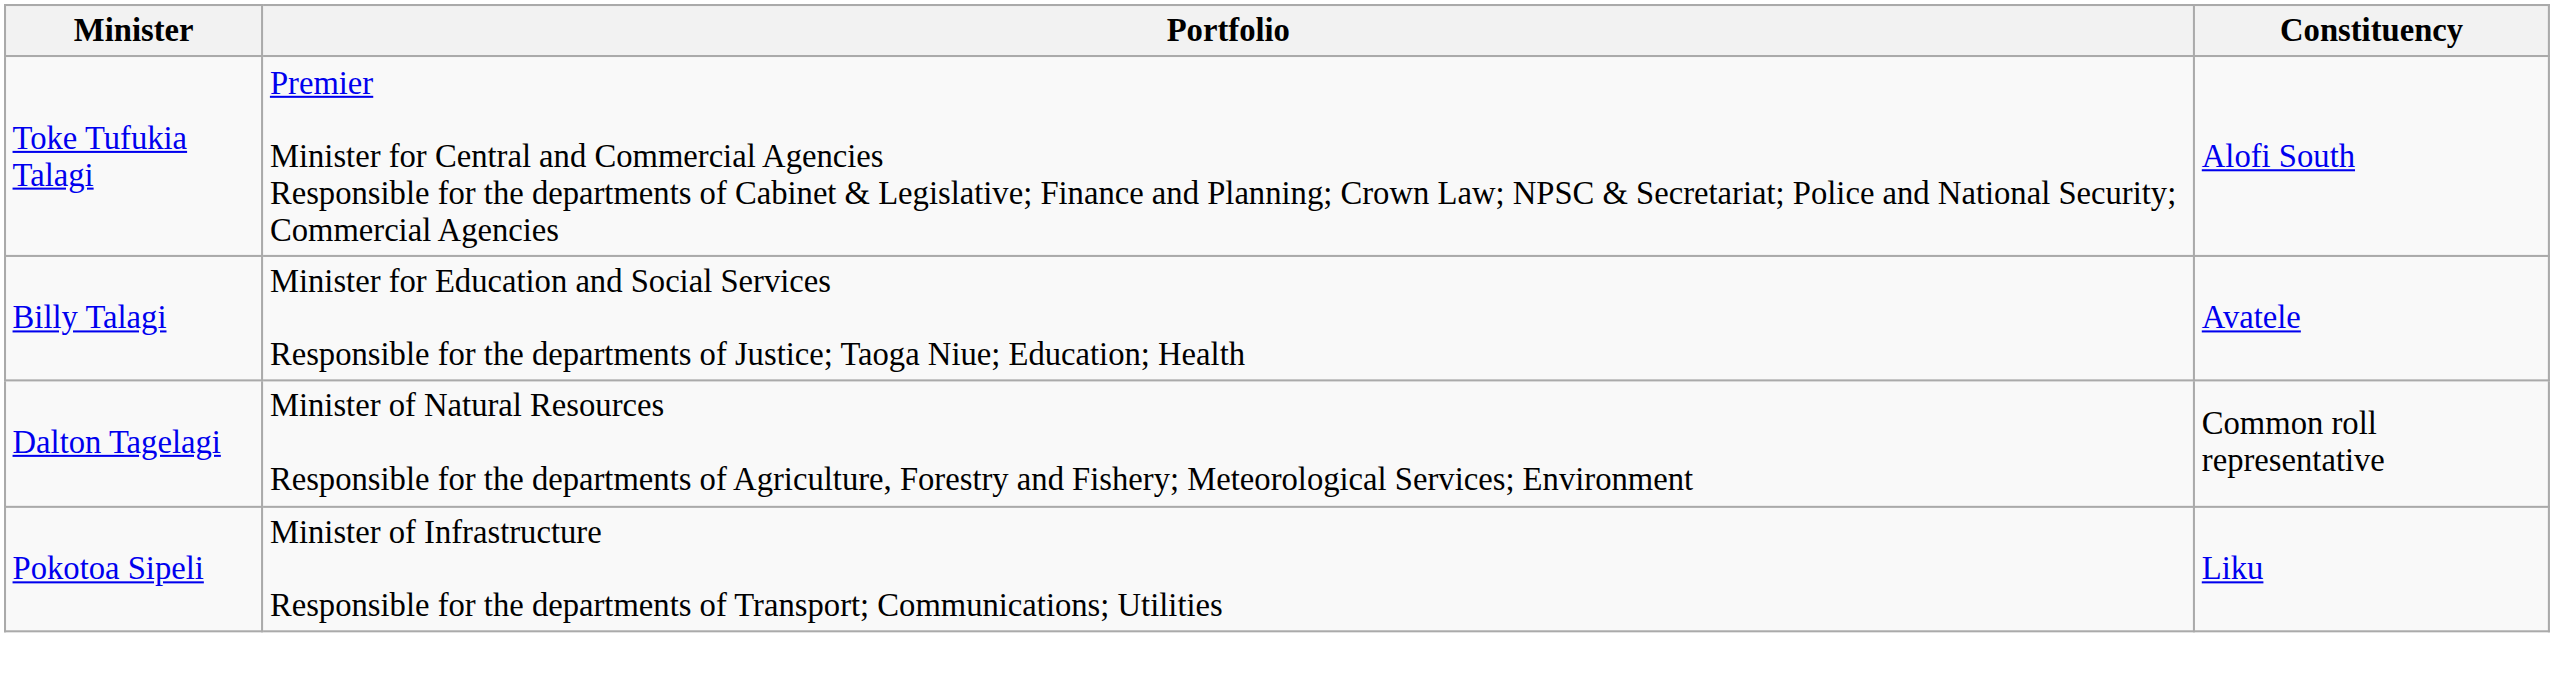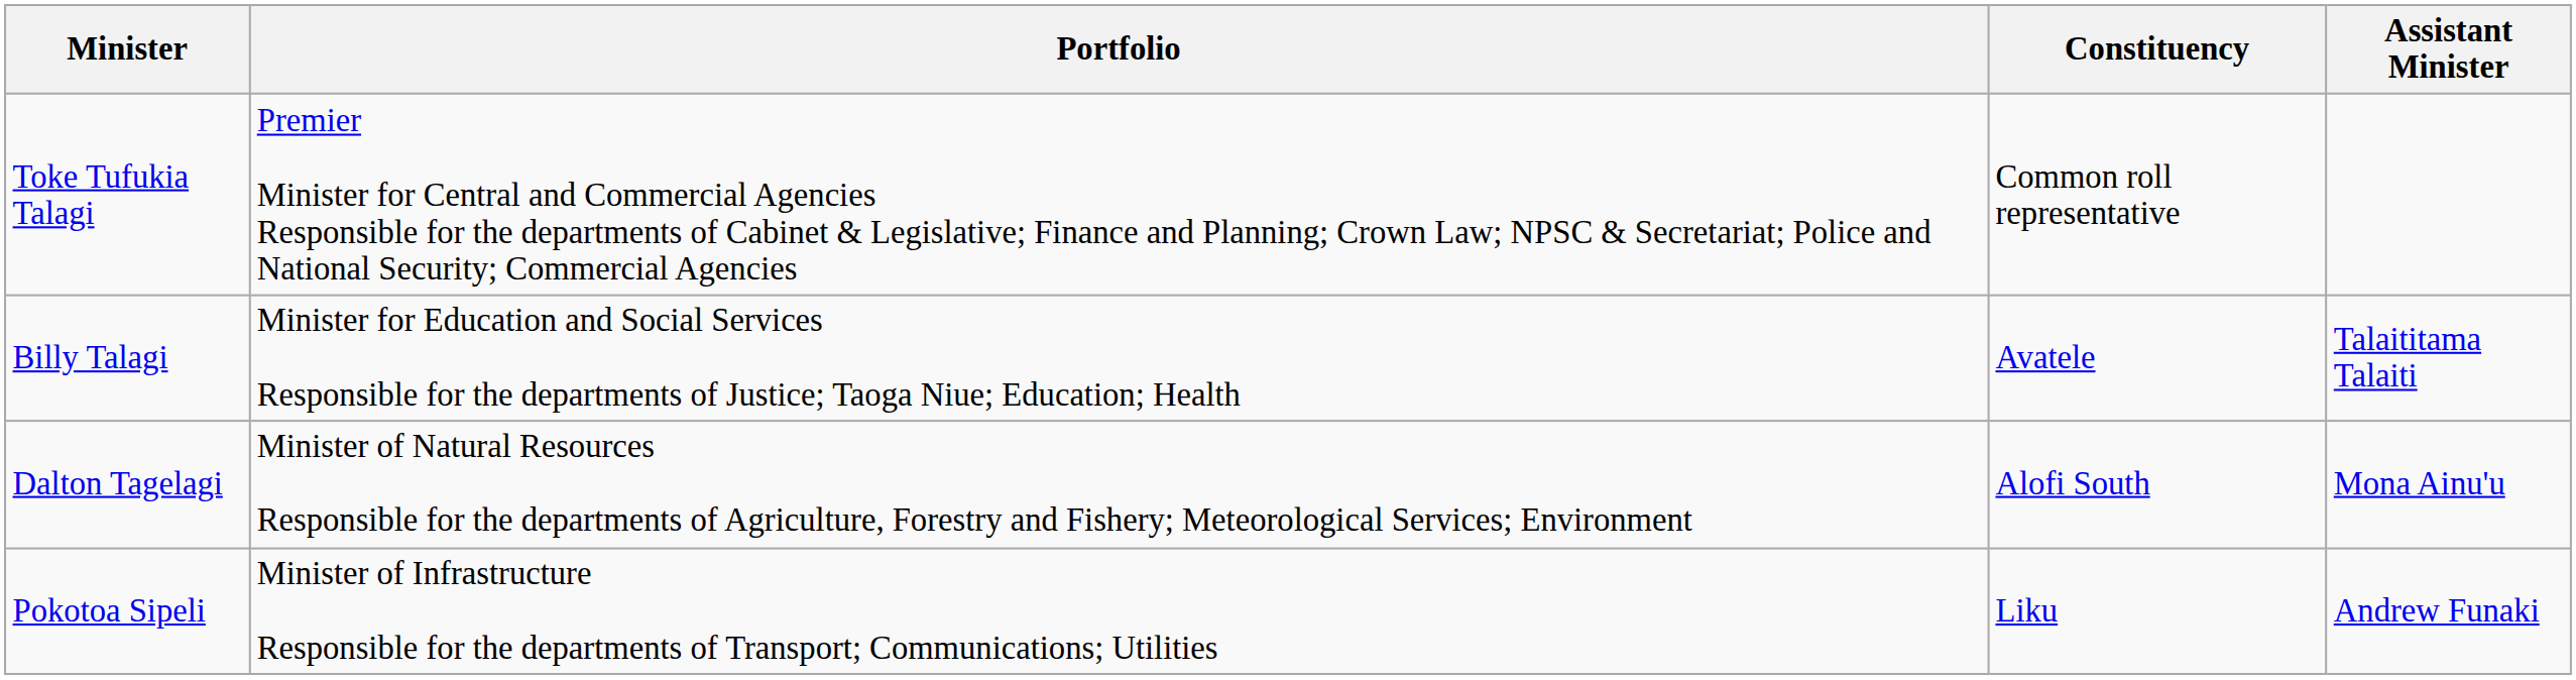+ column: Assistant Minister | Talaititama Talaiti | Mona Ainu'u | Andrew Funaki
Toke Tufukia Talagi | Constituency: Alofi South -> Common roll representative
Dalton Tagelagi | Constituency: Common roll representative -> Alofi South
